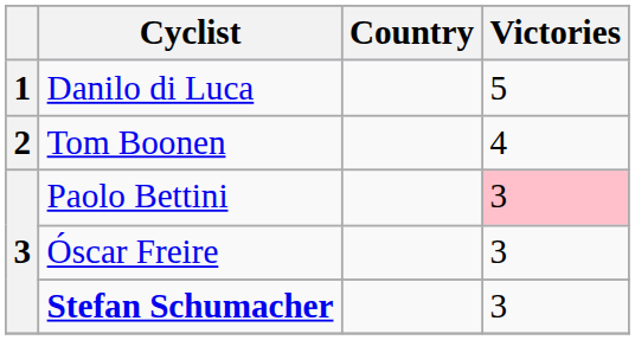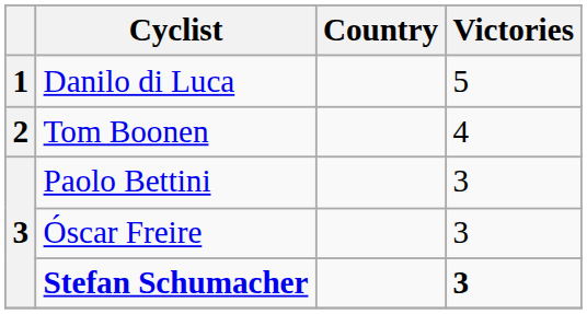Paolo Bettini | Victories: pink background -> no background
Stefan Schumacher | Victories: normal -> bold
